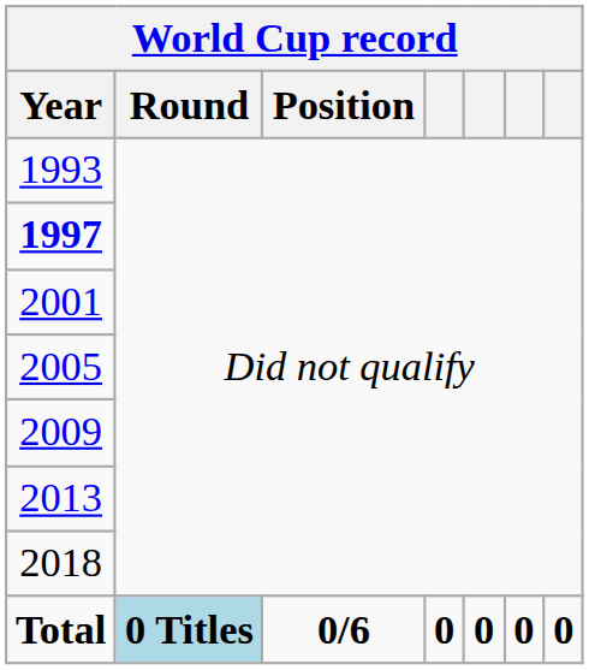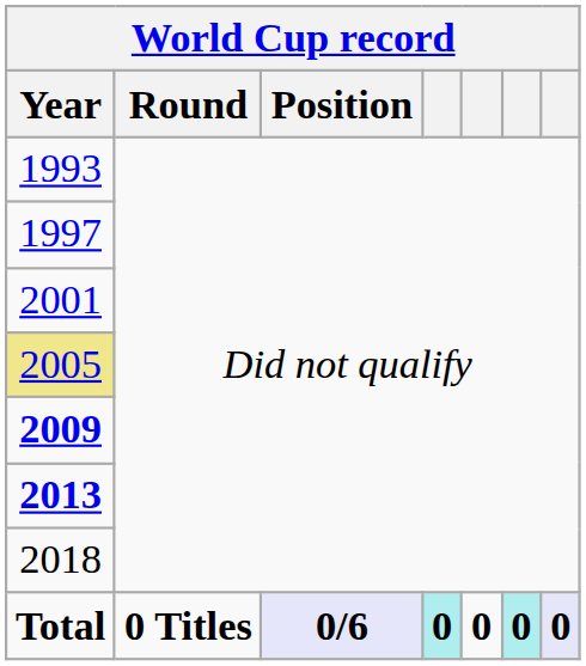1997 | Year: bold -> normal
2005 | Year: no background -> khaki background
2009 | Year: normal -> bold
2013 | Year: normal -> bold
Total | Round: lightblue background -> no background
Total | Position: no background -> lavender background
Total | column 4: no background -> paleturquoise background
Total | column 6: no background -> paleturquoise background
Total | column 7: no background -> lavender background
